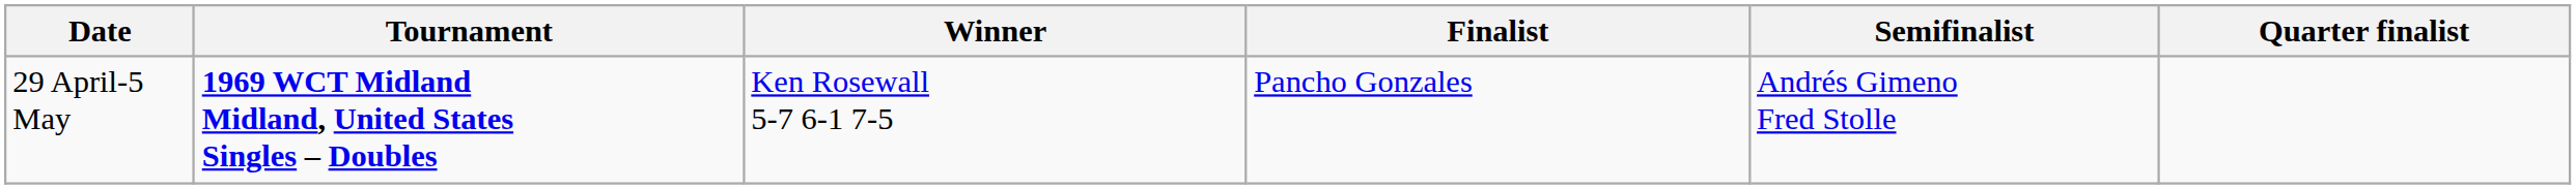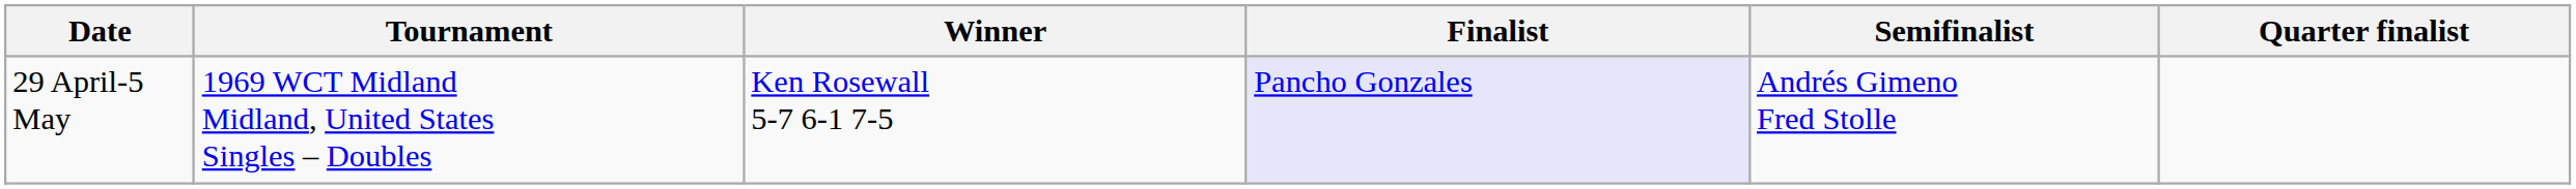29 April-5 May | Tournament: bold -> normal
29 April-5 May | Finalist: no background -> lavender background
